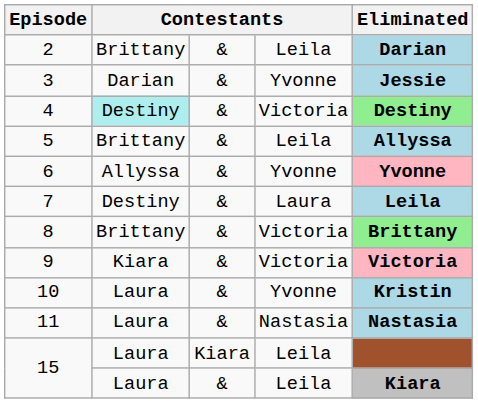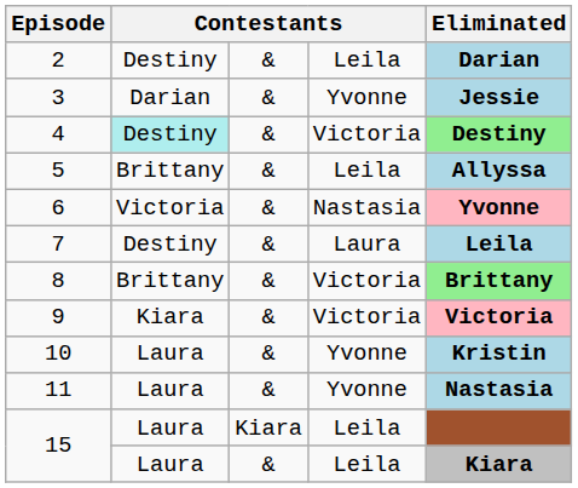2 | column 2: Brittany -> Destiny
6 | column 2: Allyssa -> Victoria
6 | column 4: Yvonne -> Nastasia
11 | column 4: Nastasia -> Yvonne
